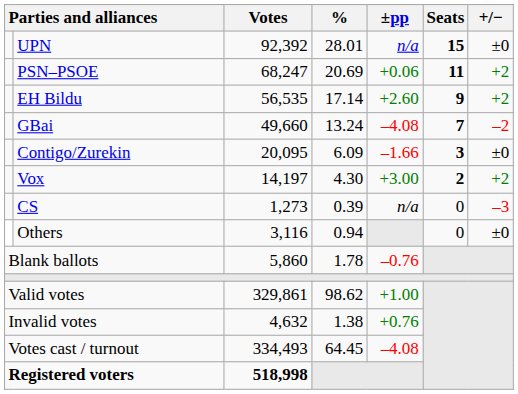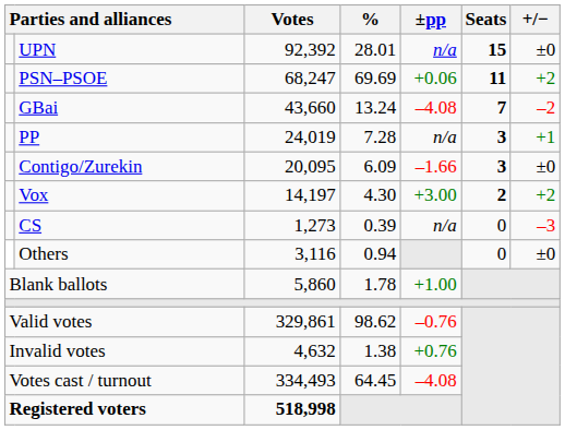PSN–PSOE | %: 20.69 -> 69.69
- row: EH Bildu | 56,535 | 17.14 | +2.60 | 9 | +2
GBai | Votes: 49,660 -> 43,660
+ row: PP | 24,019 | 7.28 | n/a | 3 | +1
Blank ballots | ±pp: –0.76 -> +1.00
Valid votes | ±pp: +1.00 -> –0.76
